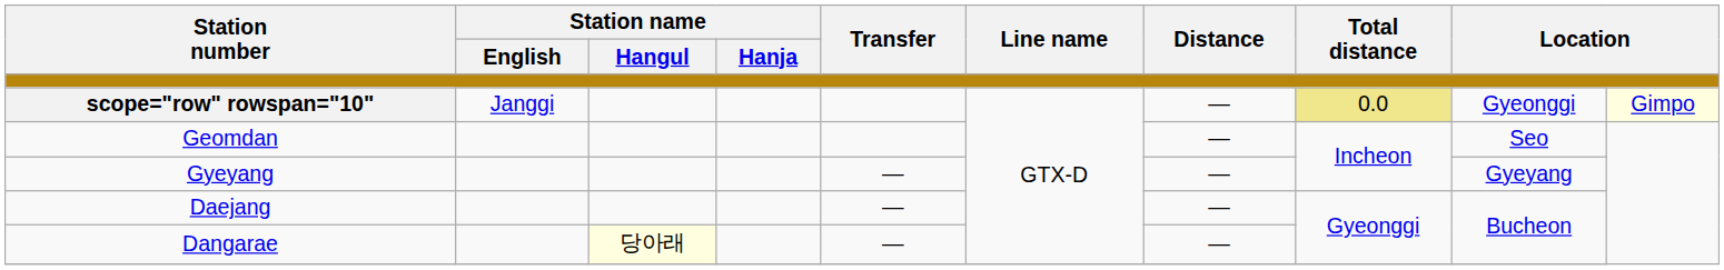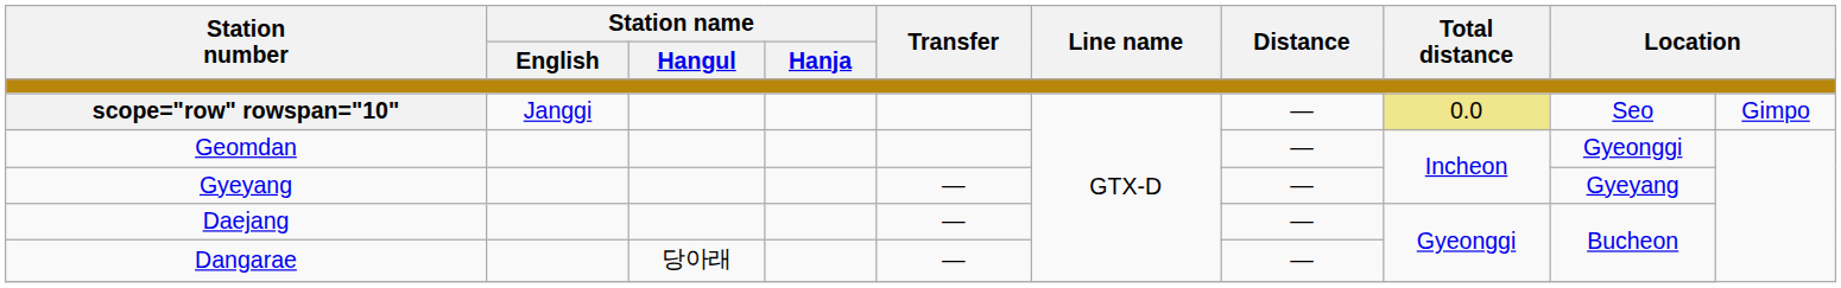scope="row" rowspan="10" | column 9: Gyeonggi -> Seo
scope="row" rowspan="10" | column 10: lightyellow background -> no background
Geomdan | column 9: Seo -> Gyeonggi
Dangarae | Station name / Hangul: lightyellow background -> no background
